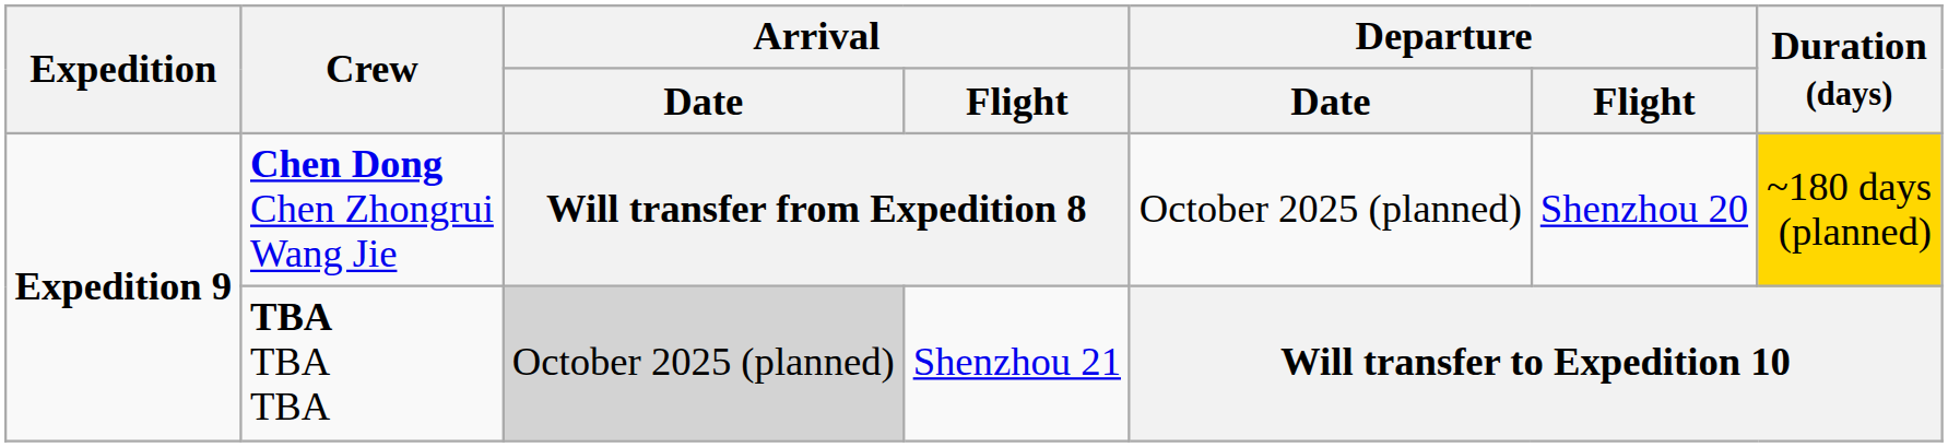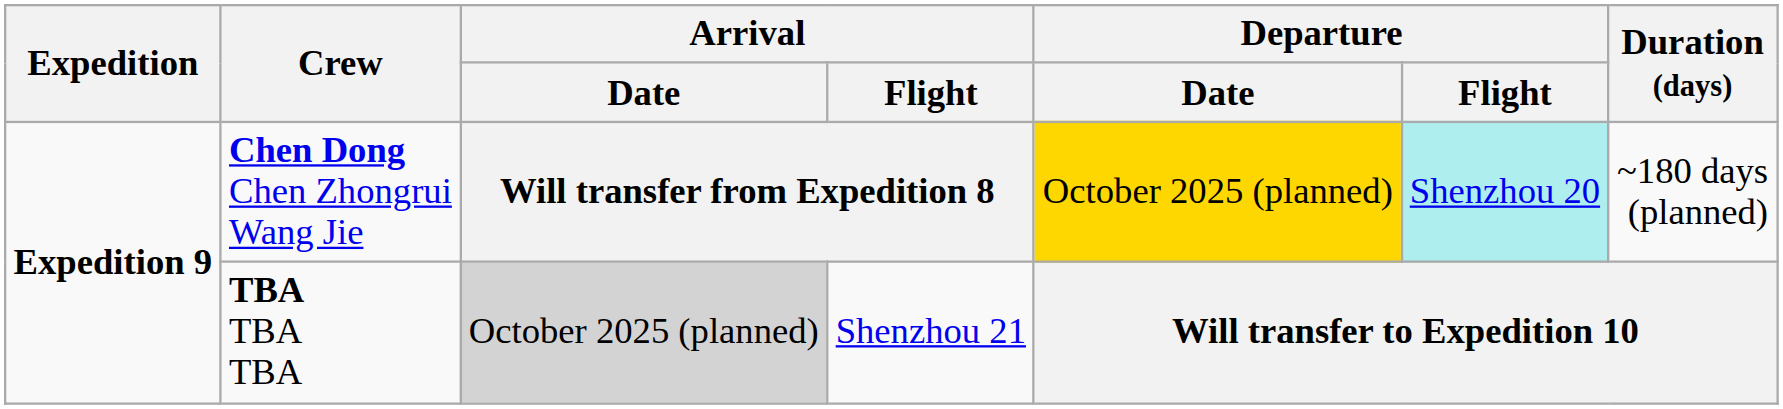Chen Dong Chen Zhongrui Wang Jie | Departure / Date: no background -> gold background
Chen Dong Chen Zhongrui Wang Jie | Departure / Flight: no background -> paleturquoise background
Chen Dong Chen Zhongrui Wang Jie | Duration (days): gold background -> no background
